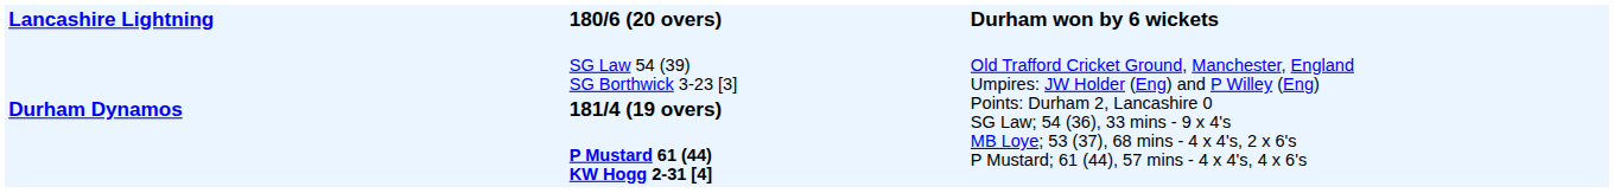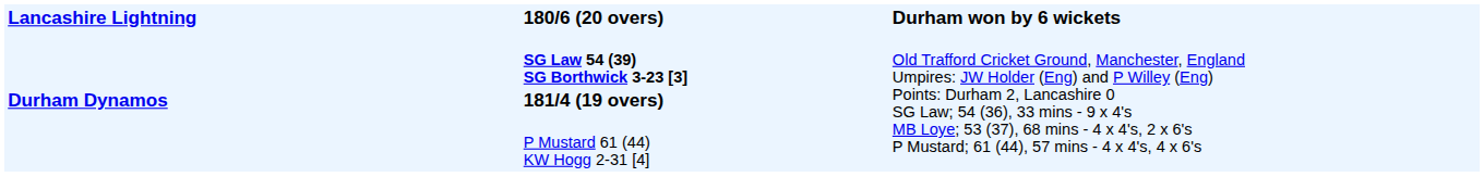SG Law 54 (39) SG Borthwick 3-23 [3] | 180/6 (20 overs): normal -> bold
P Mustard 61 (44) KW Hogg 2-31 [4] | 180/6 (20 overs): bold -> normal
